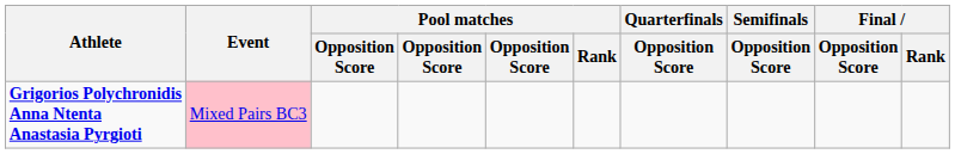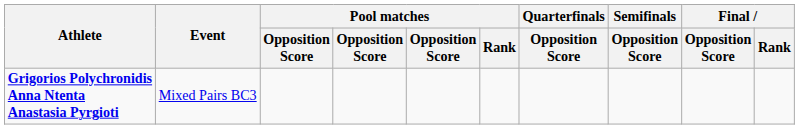Grigorios Polychronidis Anna Ntenta Anastasia Pyrgioti | Event: pink background -> no background
